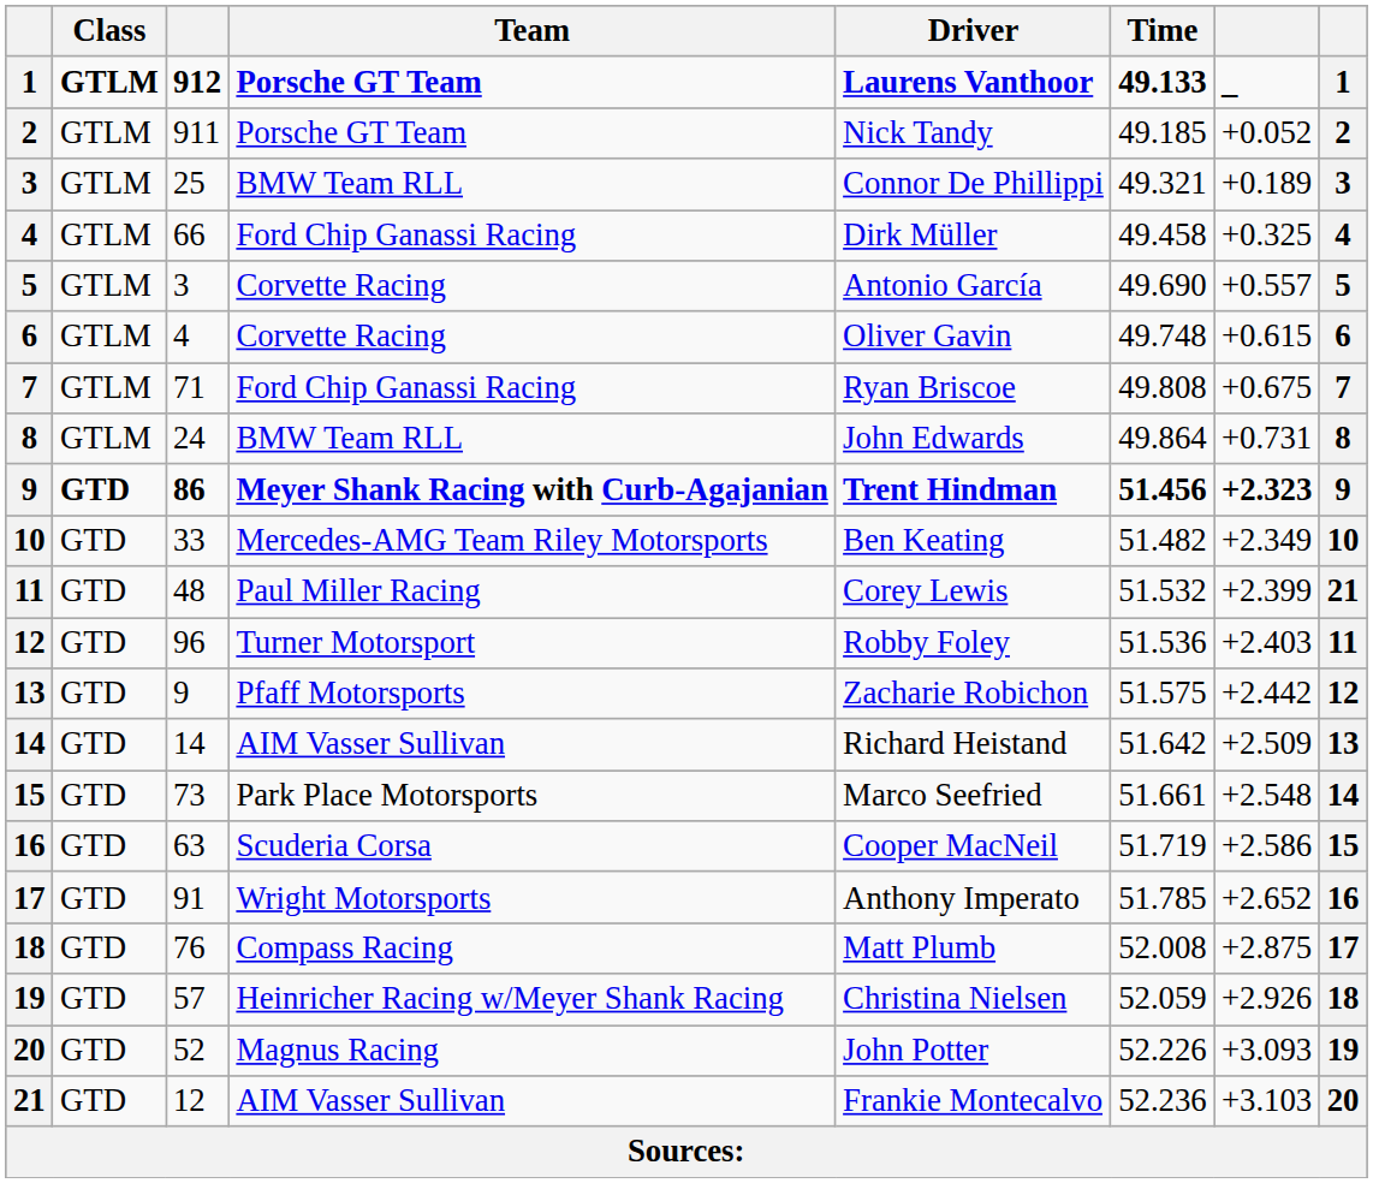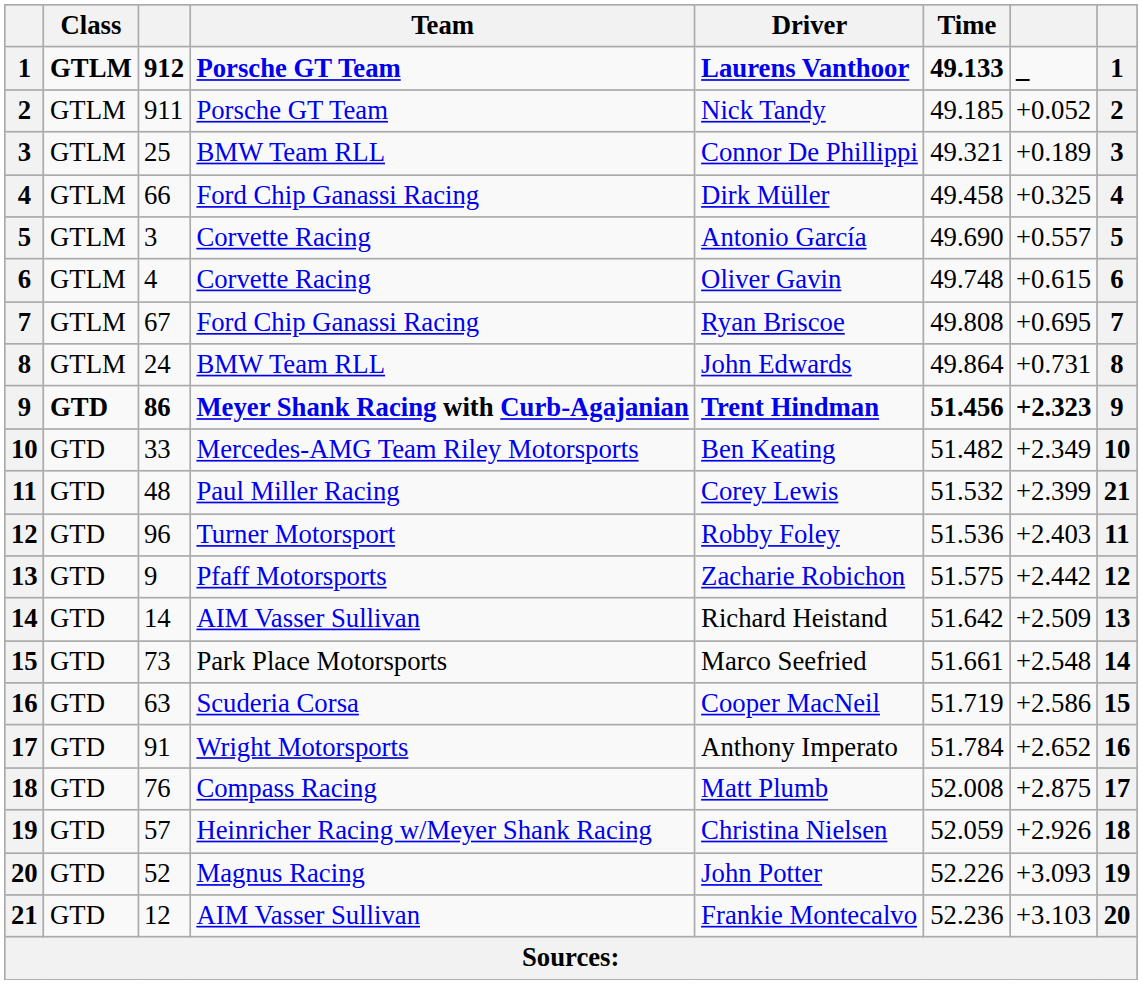row 8 | column 3: 71 -> 67
row 8 | column 7: +0.675 -> +0.695
row 18 | Time: 51.785 -> 51.784
